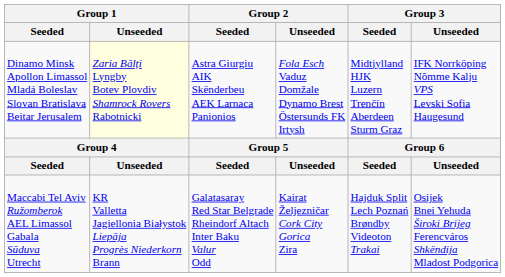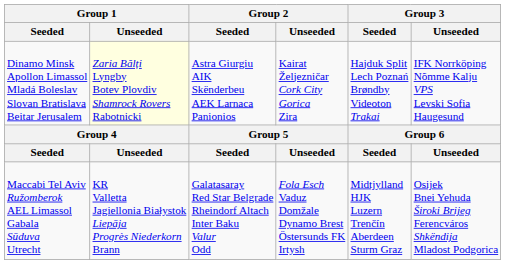row 3 | Group 2 / Unseeded: Fola Esch Vaduz Domžale Dynamo Brest Östersunds FK Irtysh -> Kairat Željezničar Cork City Gorica Zira
row 3 | Group 3 / Seeded: Midtjylland HJK Luzern Trenčín Aberdeen Sturm Graz -> Hajduk Split Lech Poznań Brøndby Videoton Trakai
row 6 | Group 2 / Unseeded: Kairat Željezničar Cork City Gorica Zira -> Fola Esch Vaduz Domžale Dynamo Brest Östersunds FK Irtysh
row 6 | Group 3 / Seeded: Hajduk Split Lech Poznań Brøndby Videoton Trakai -> Midtjylland HJK Luzern Trenčín Aberdeen Sturm Graz
